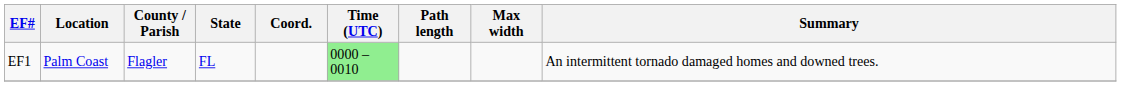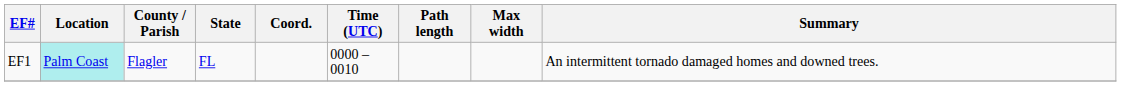EF1 | Location: no background -> paleturquoise background
EF1 | Time (UTC): lightgreen background -> no background
